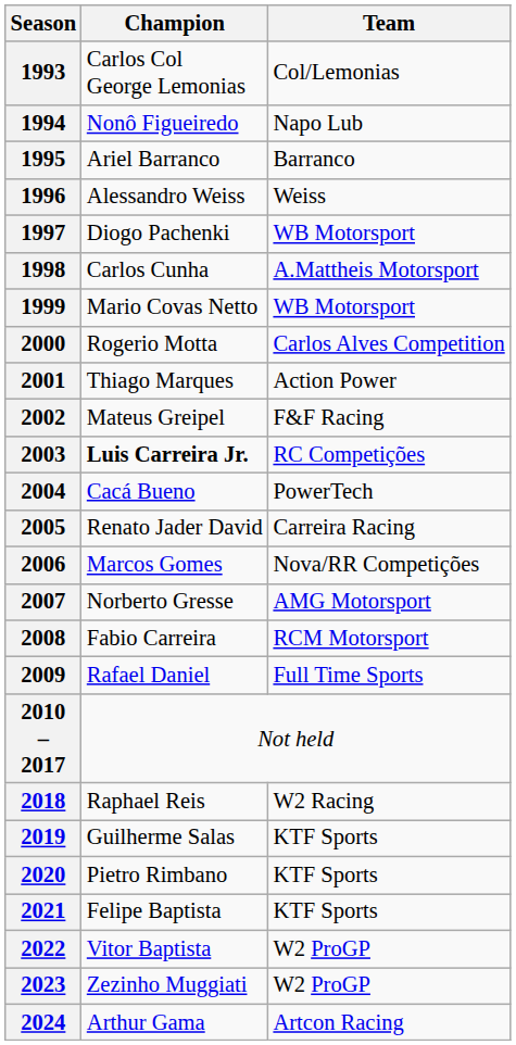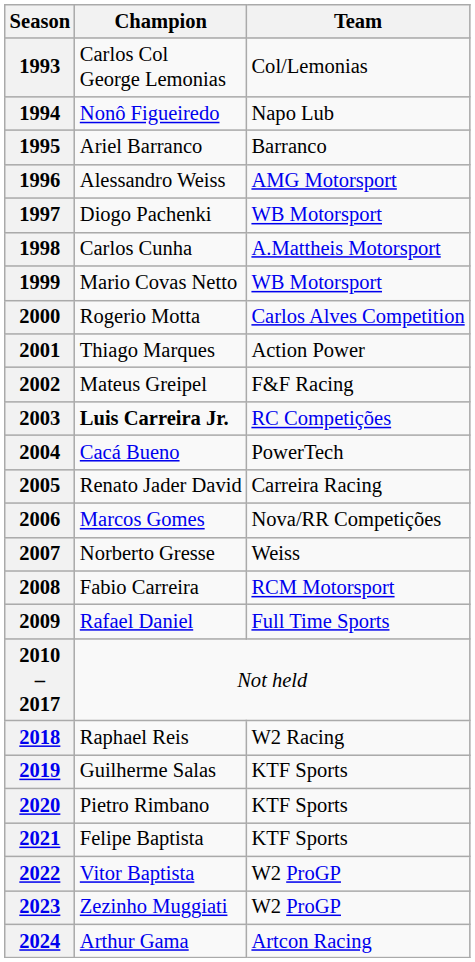1996 | Team: Weiss -> AMG Motorsport
2007 | Team: AMG Motorsport -> Weiss
